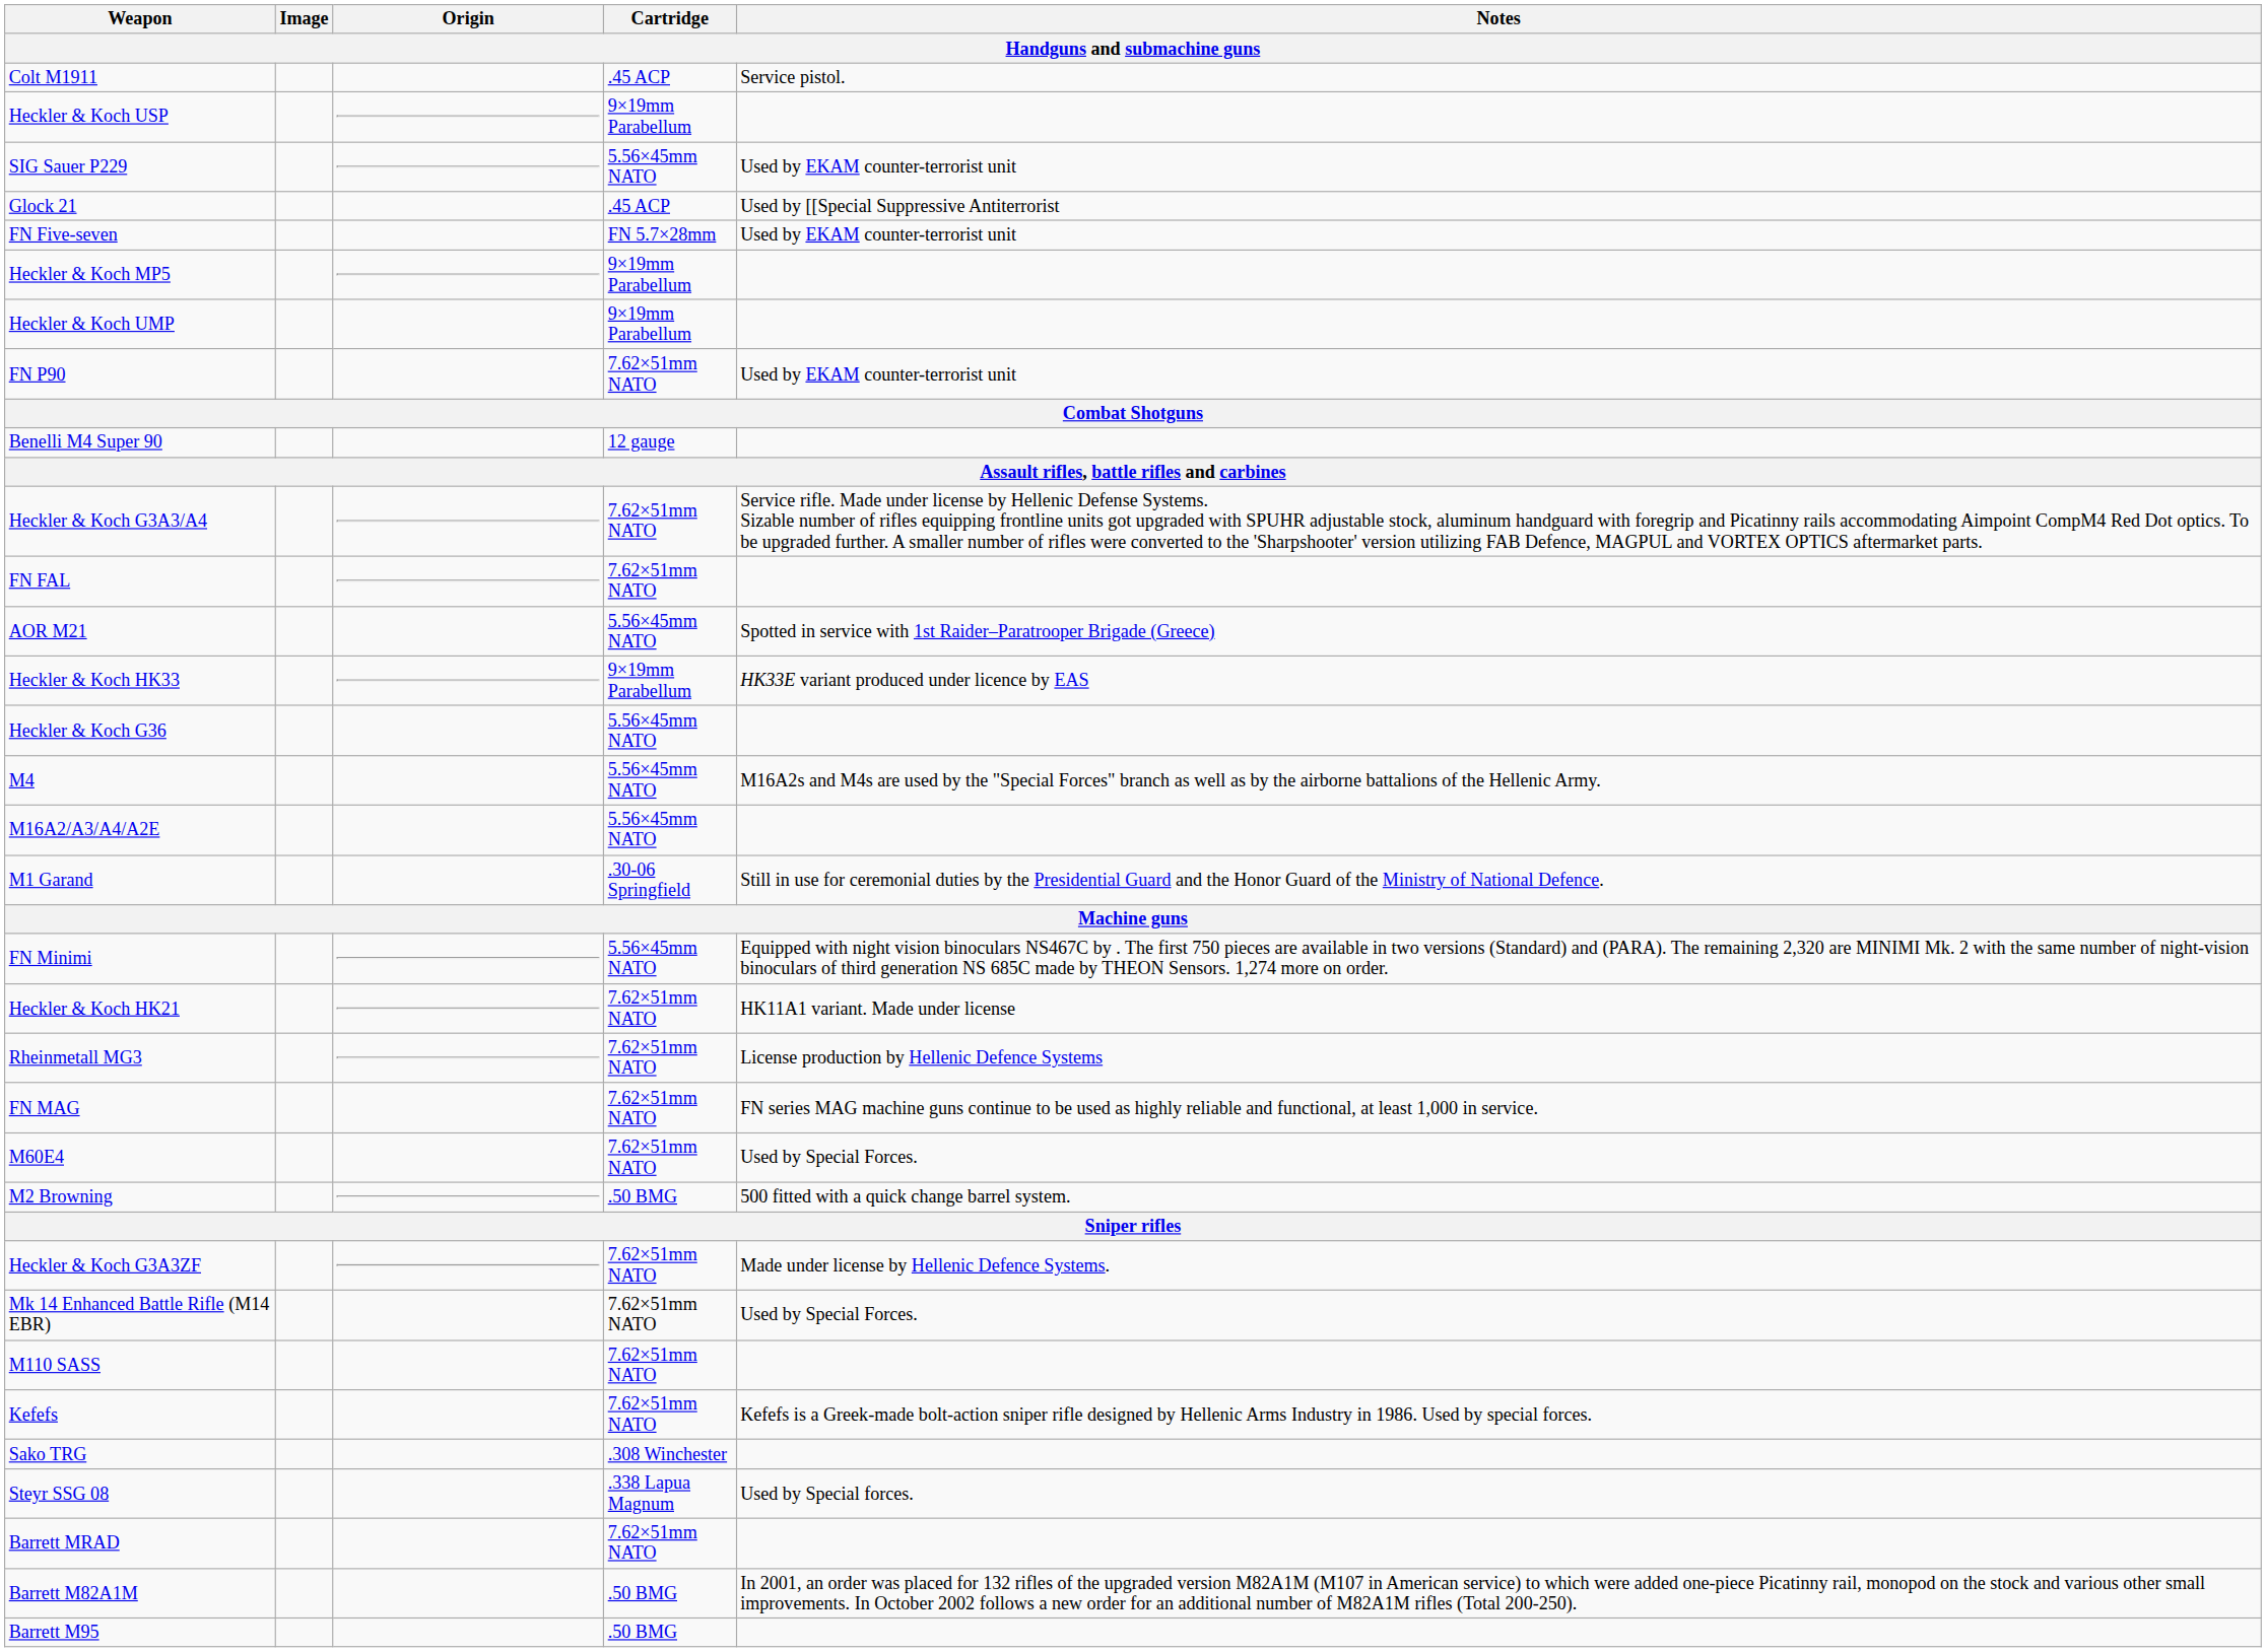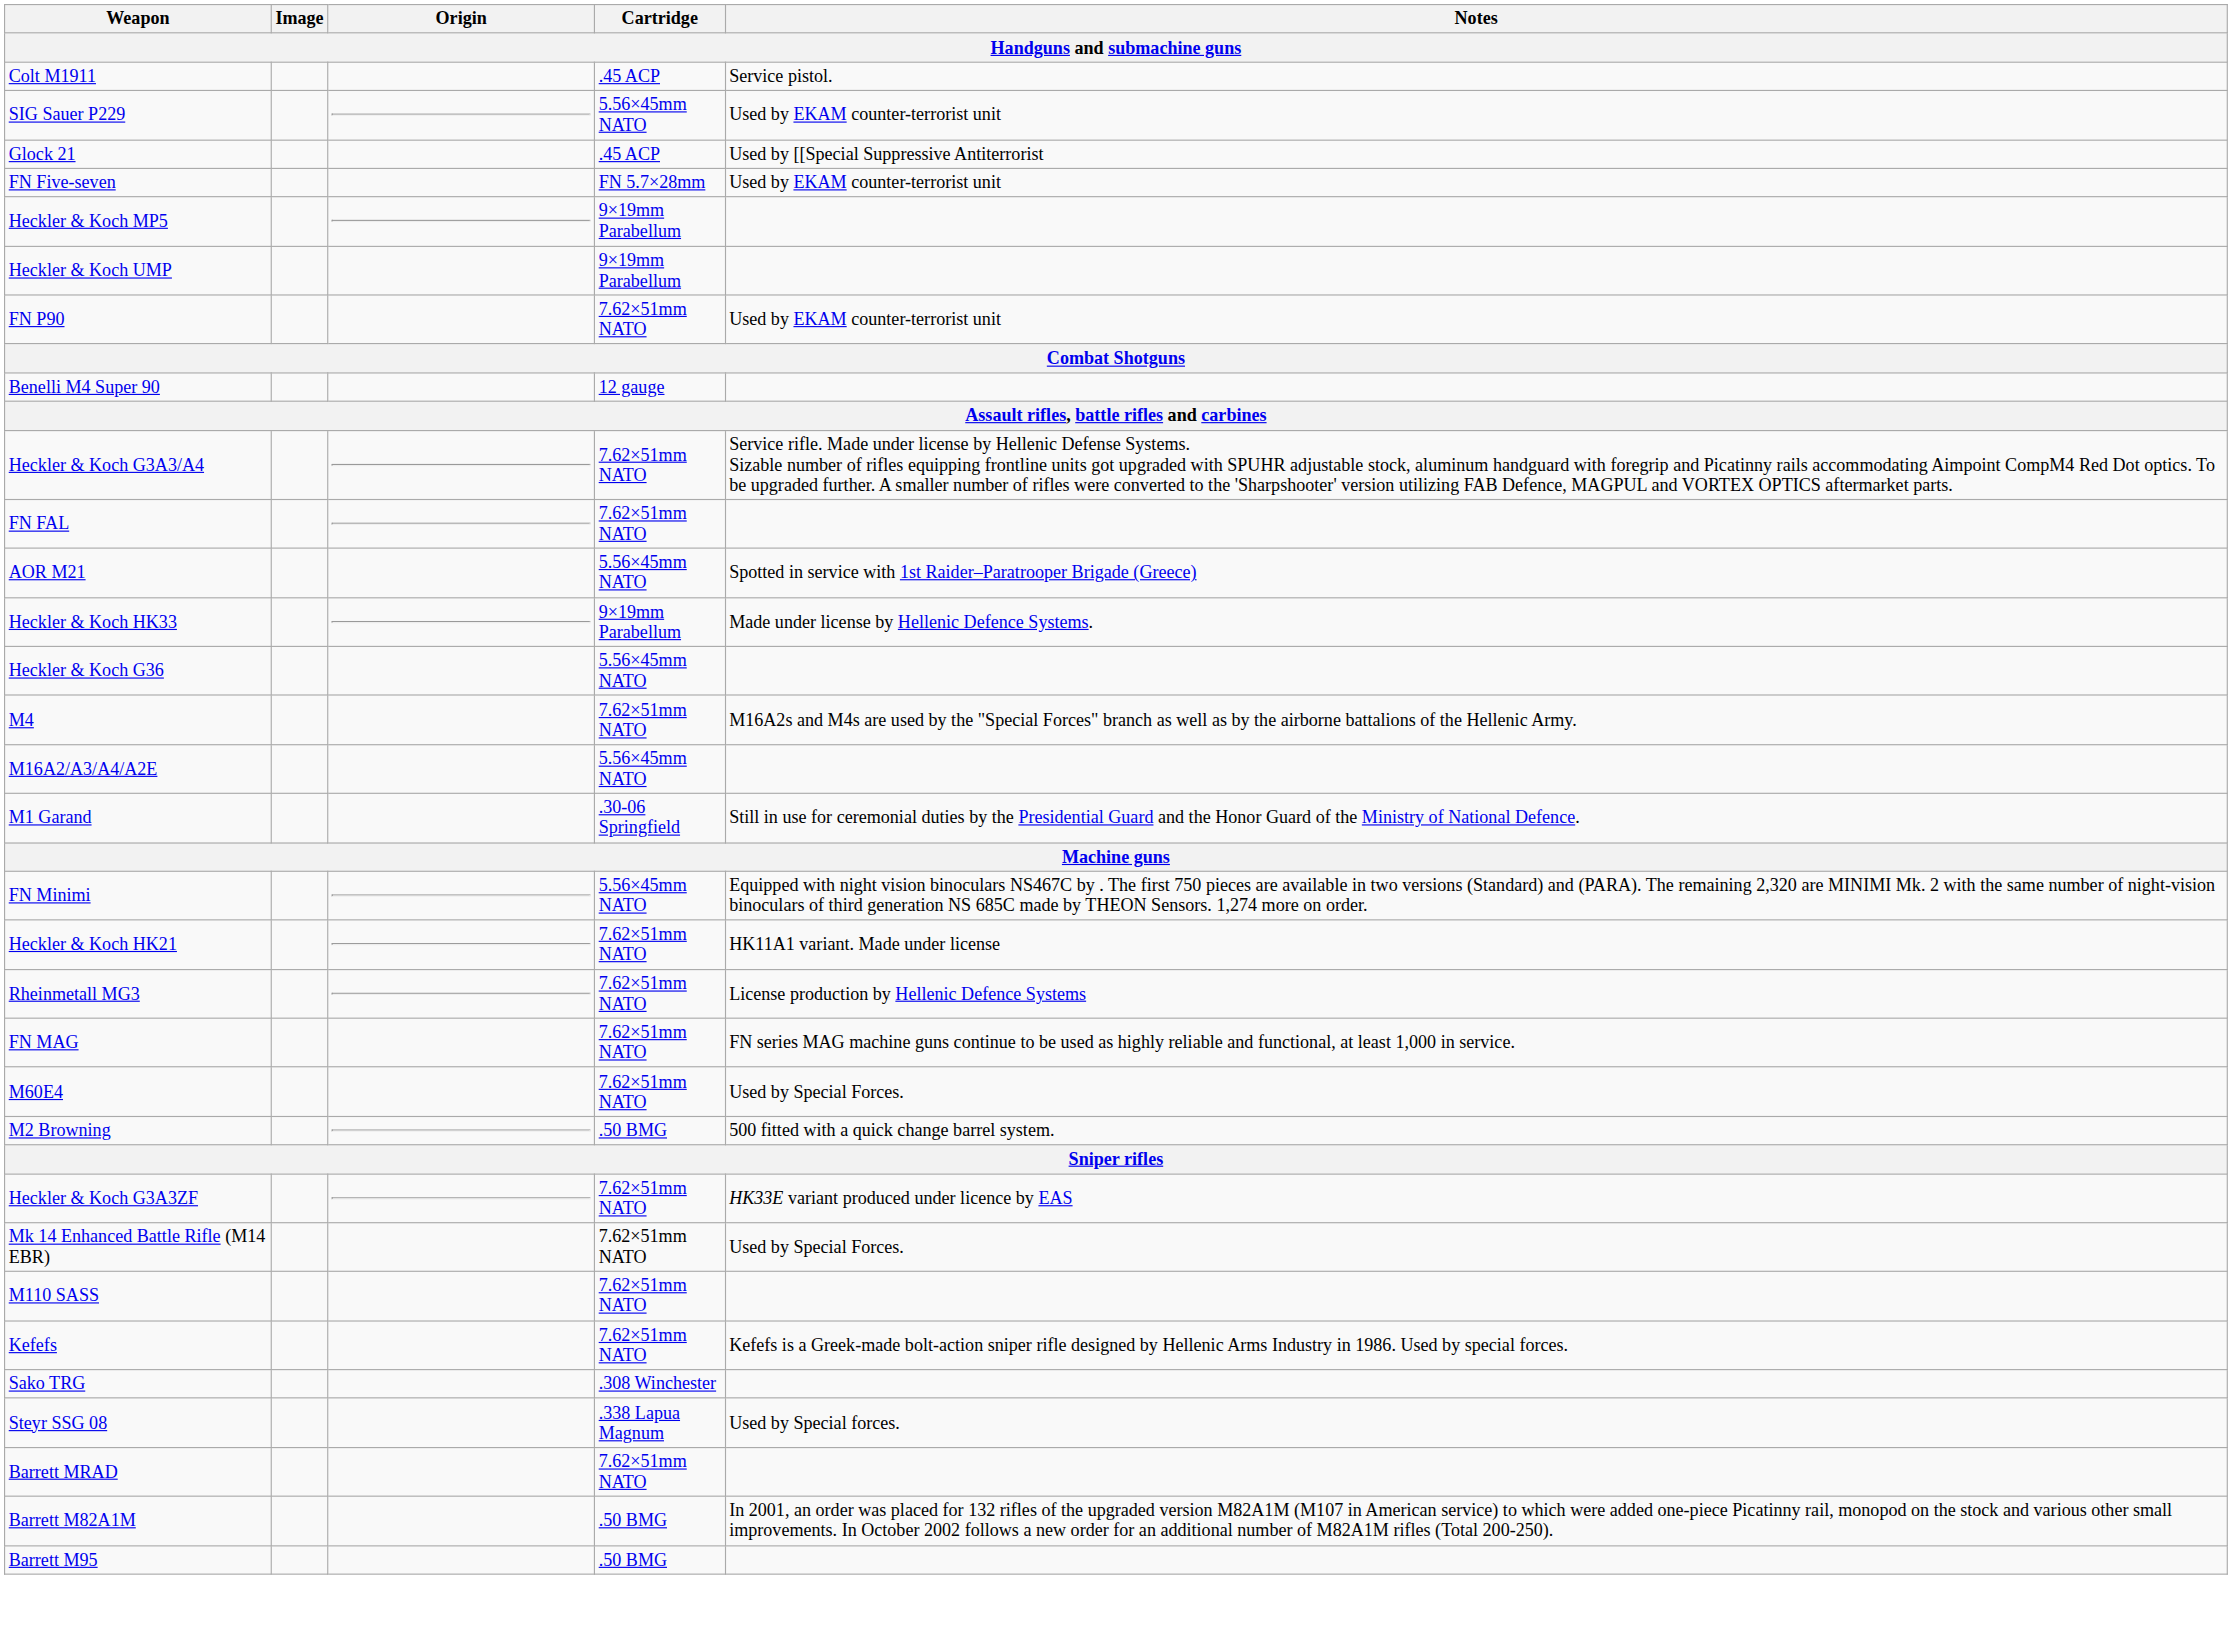- row: Heckler & Koch USP | 9×19mm Parabellum
Heckler & Koch HK33 | Notes: HK33E variant produced under licence by EAS -> Made under license by Hellenic Defence Systems.
M4 | Cartridge: 5.56×45mm NATO -> 7.62×51mm NATO
Heckler & Koch G3A3ZF | Notes: Made under license by Hellenic Defence Systems. -> HK33E variant produced under licence by EAS
